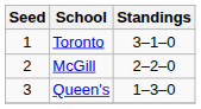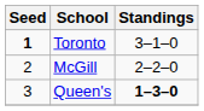Toronto | Seed: normal -> bold
Queen's | Standings: normal -> bold
